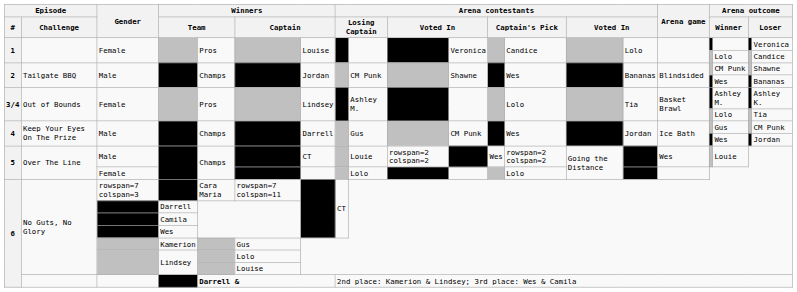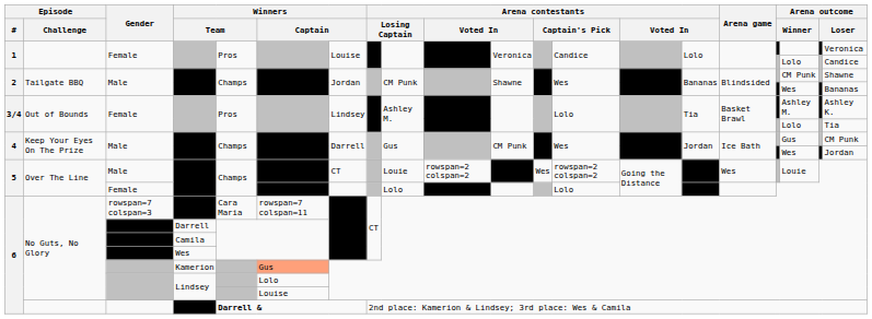6 / Kamerion | column 6: no background -> lightsalmon background
